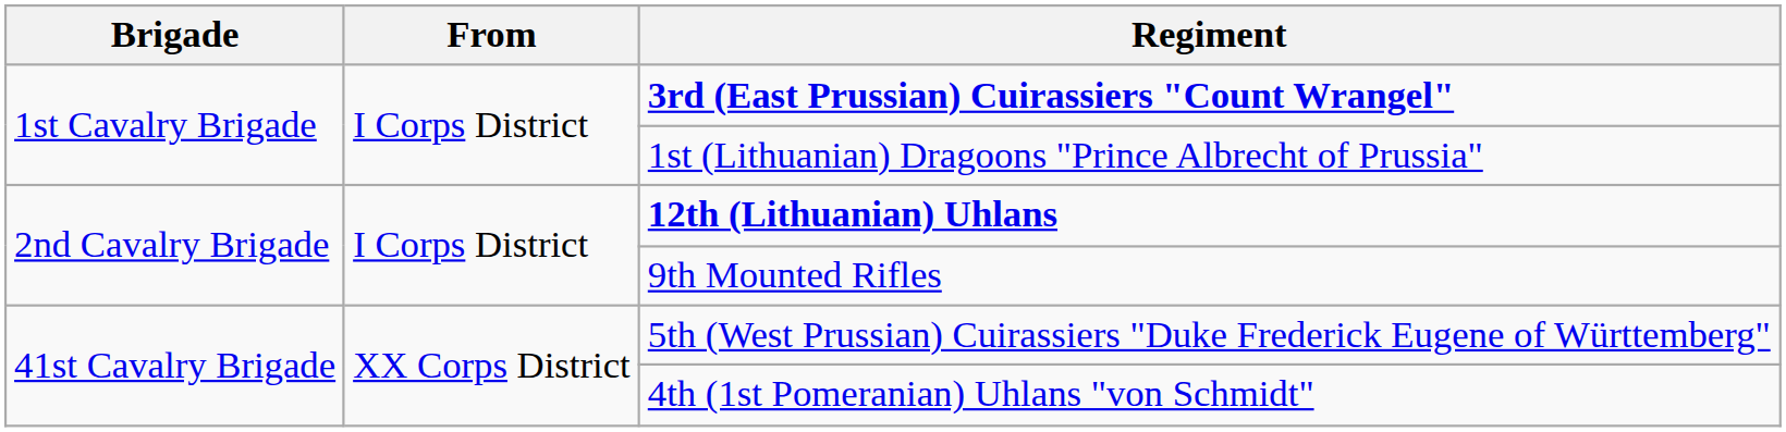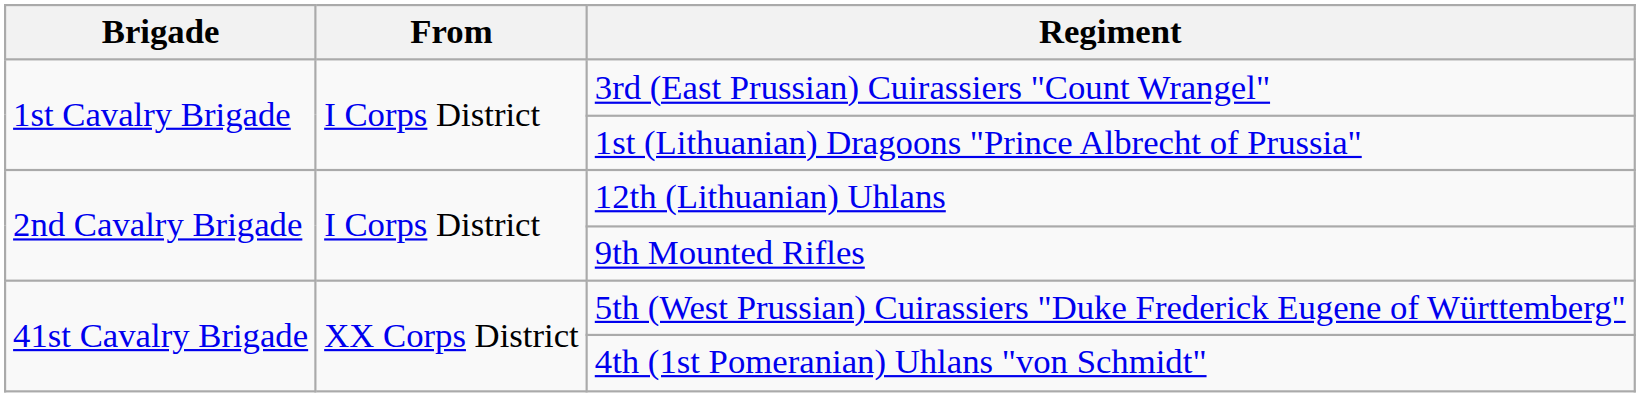3rd (East Prussian) Cuirassiers "Count Wrangel" | Regiment: bold -> normal
12th (Lithuanian) Uhlans | Regiment: bold -> normal
